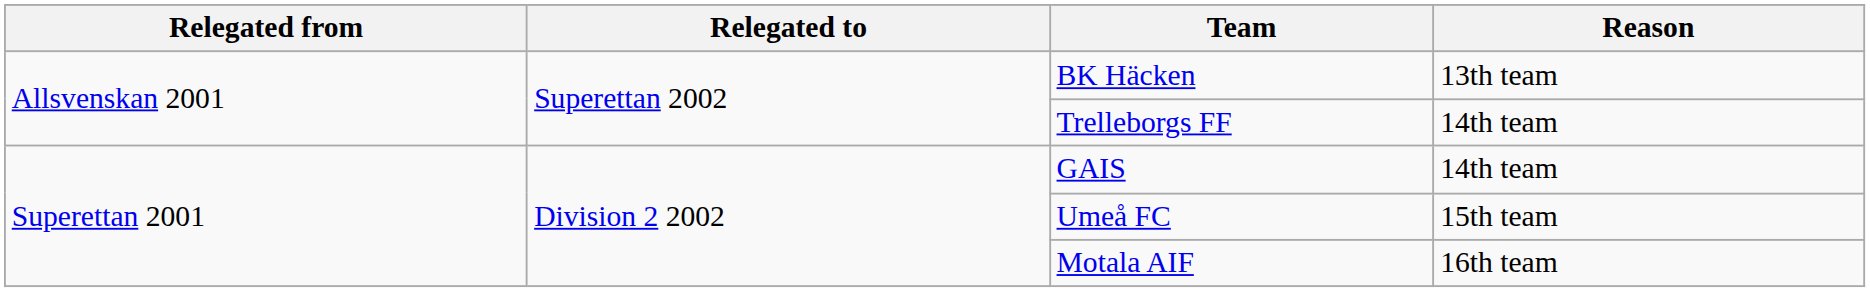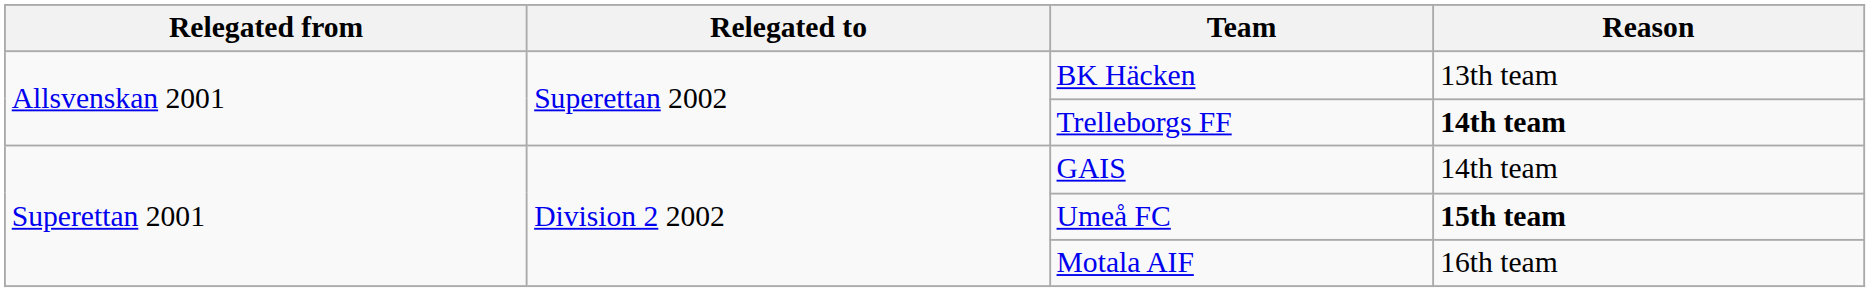Trelleborgs FF | Reason: normal -> bold
Umeå FC | Reason: normal -> bold
